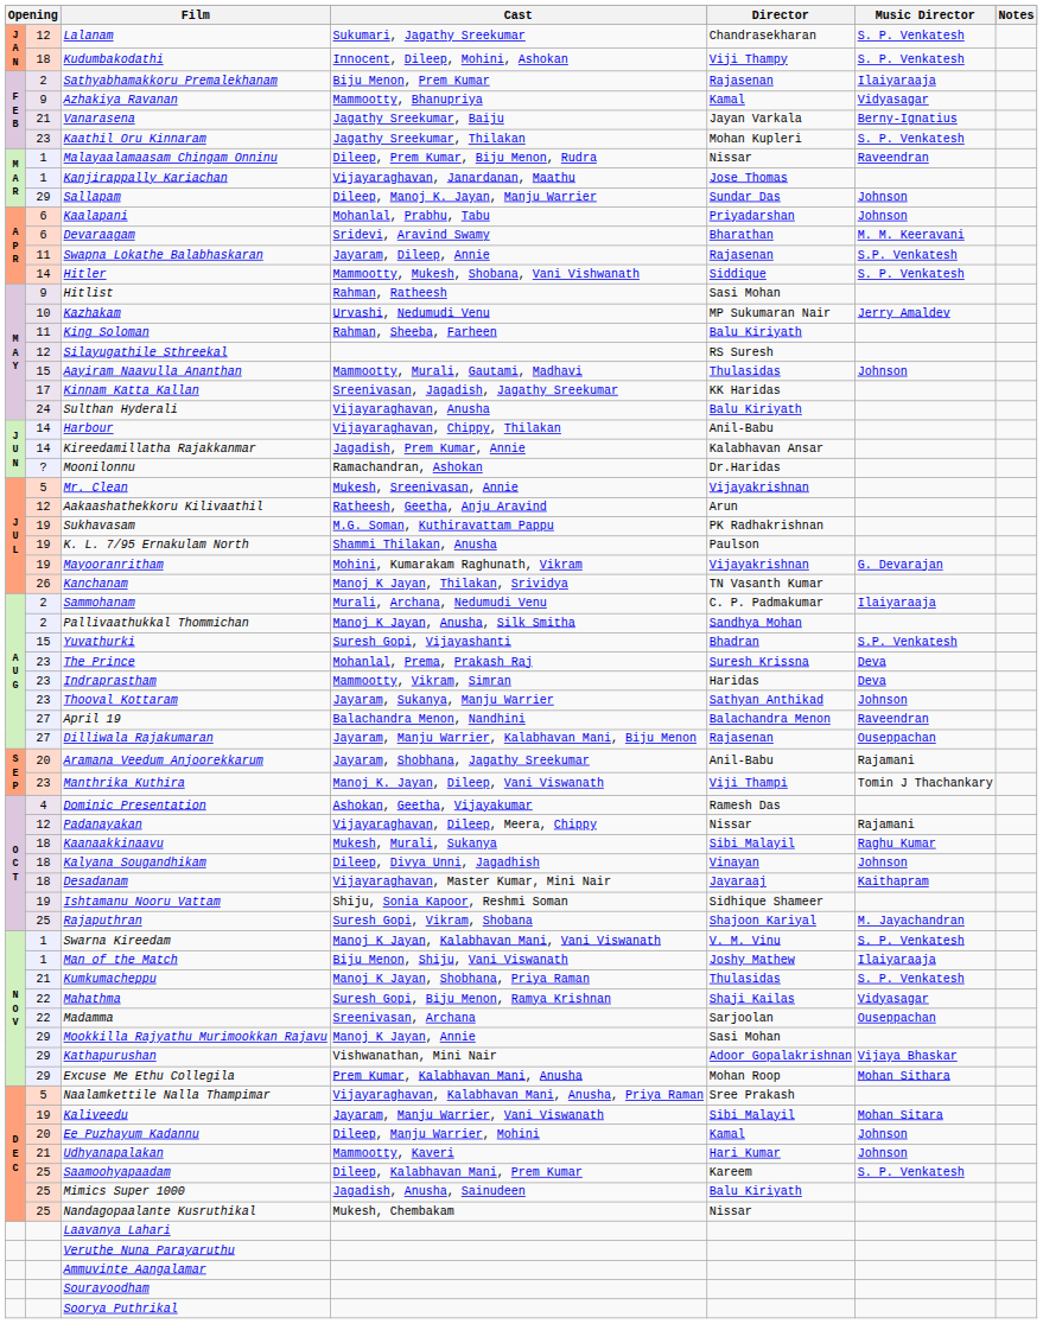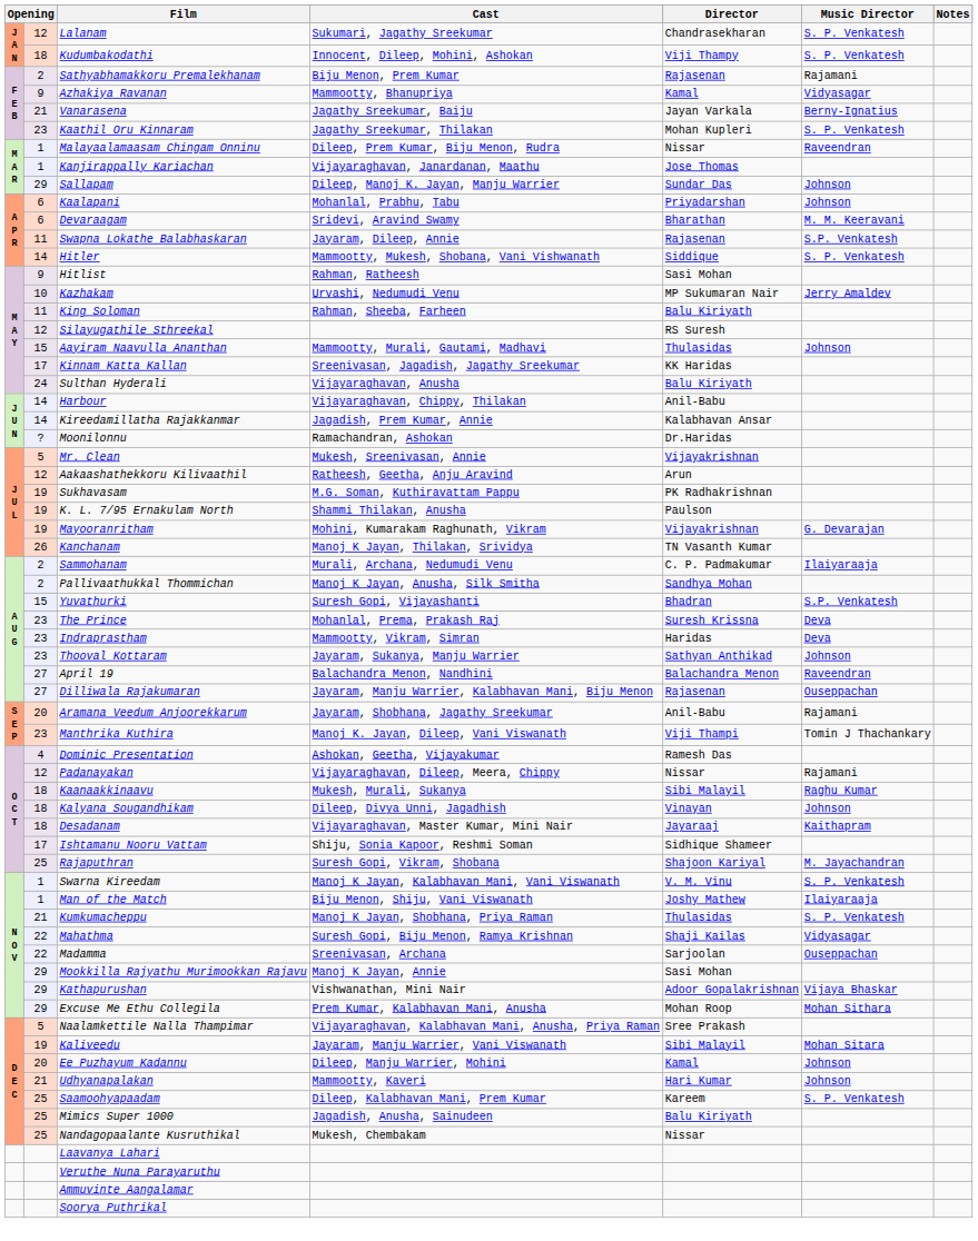Sathyabhamakkoru Premalekhanam | Music Director: Ilaiyaraaja -> Rajamani
Ishtamanu Nooru Vattam | column 2: 19 -> 17
- row: Sourayoodham
